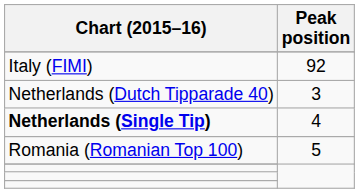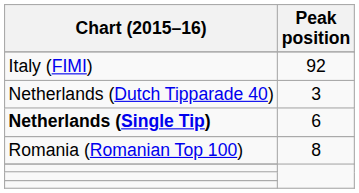row 4 | Peak position: 4 -> 6
row 5 | Peak position: 5 -> 8
